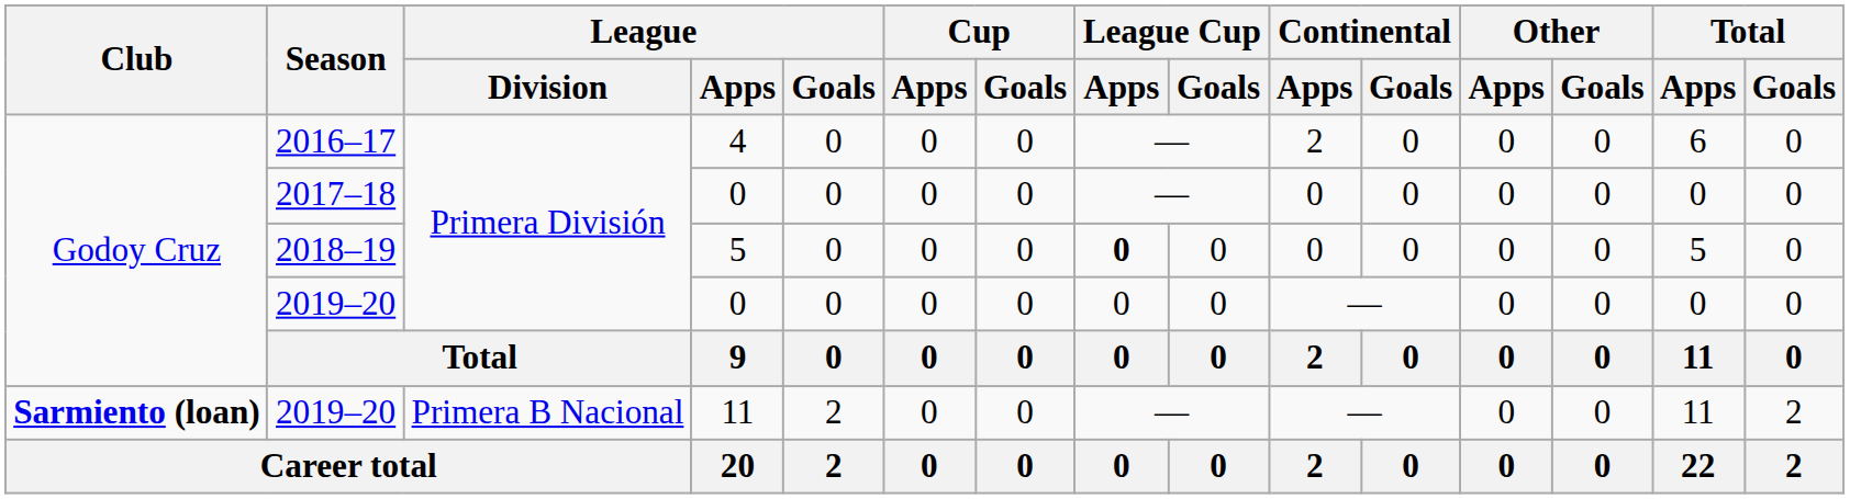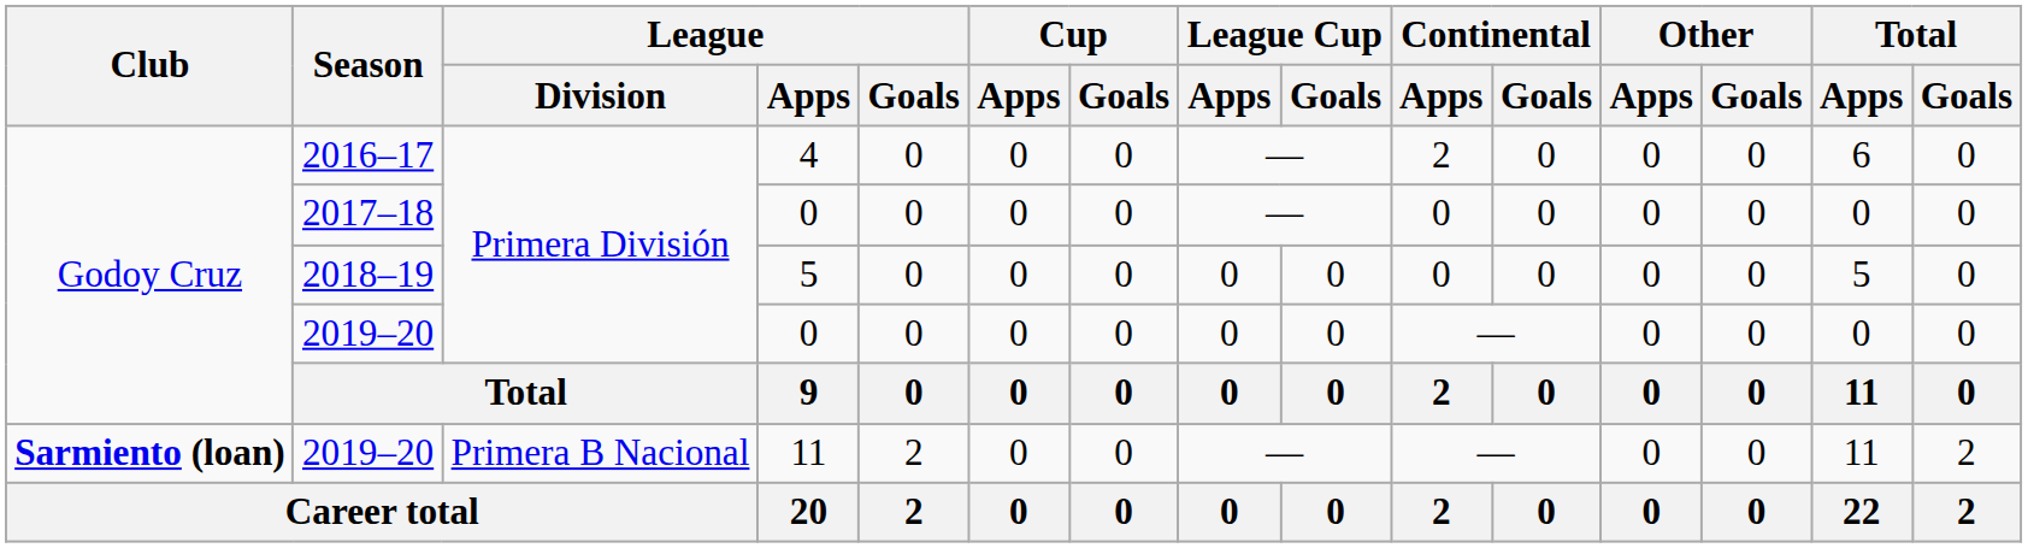2018–19 | League Cup / Apps: bold -> normal
